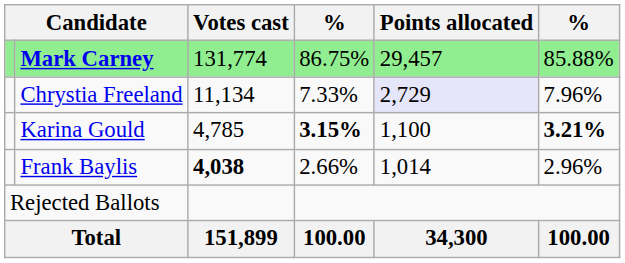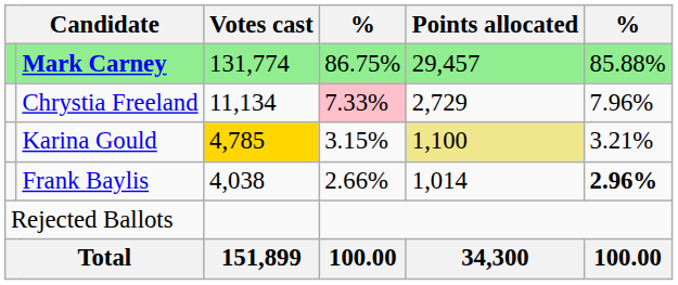Chrystia Freeland | column 4: no background -> pink background
Chrystia Freeland | Points allocated: lavender background -> no background
Karina Gould | Votes cast: no background -> gold background
Karina Gould | column 4: bold -> normal
Karina Gould | Points allocated: no background -> khaki background
Karina Gould | column 6: bold -> normal
Frank Baylis | Votes cast: bold -> normal
Frank Baylis | column 6: normal -> bold
